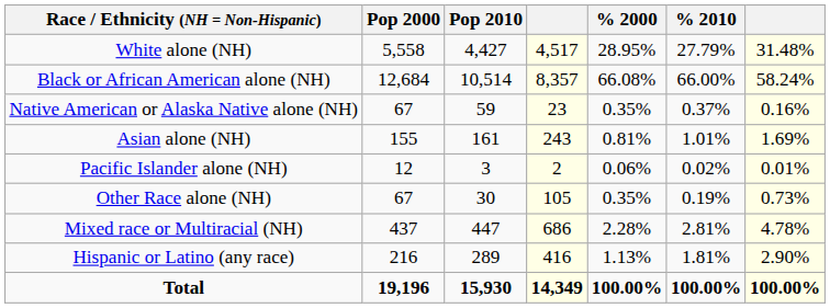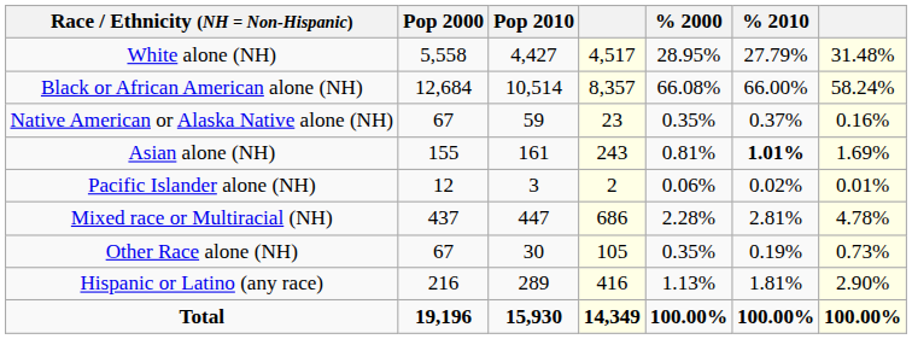Asian alone (NH) | % 2010: normal -> bold
rows swapped: Other Race alone (NH) <-> Mixed race or Multiracial (NH)
